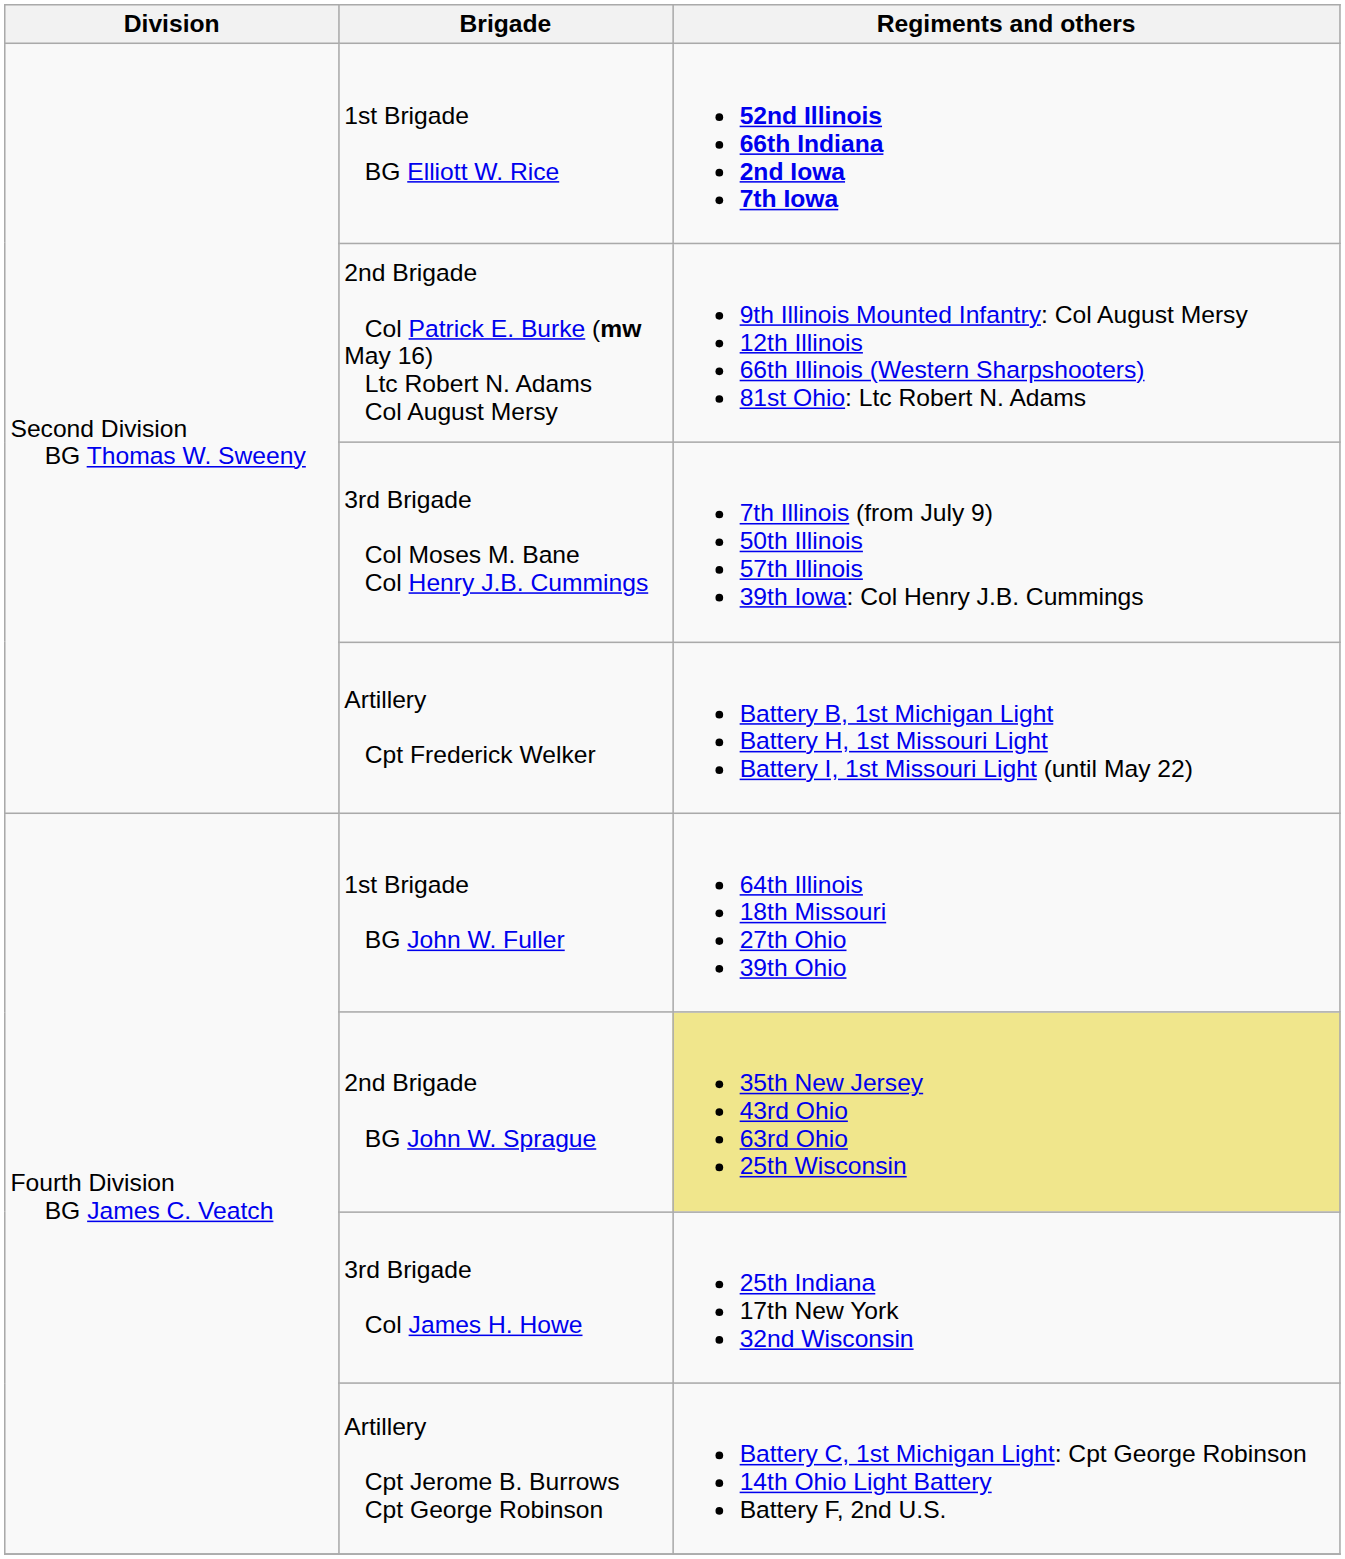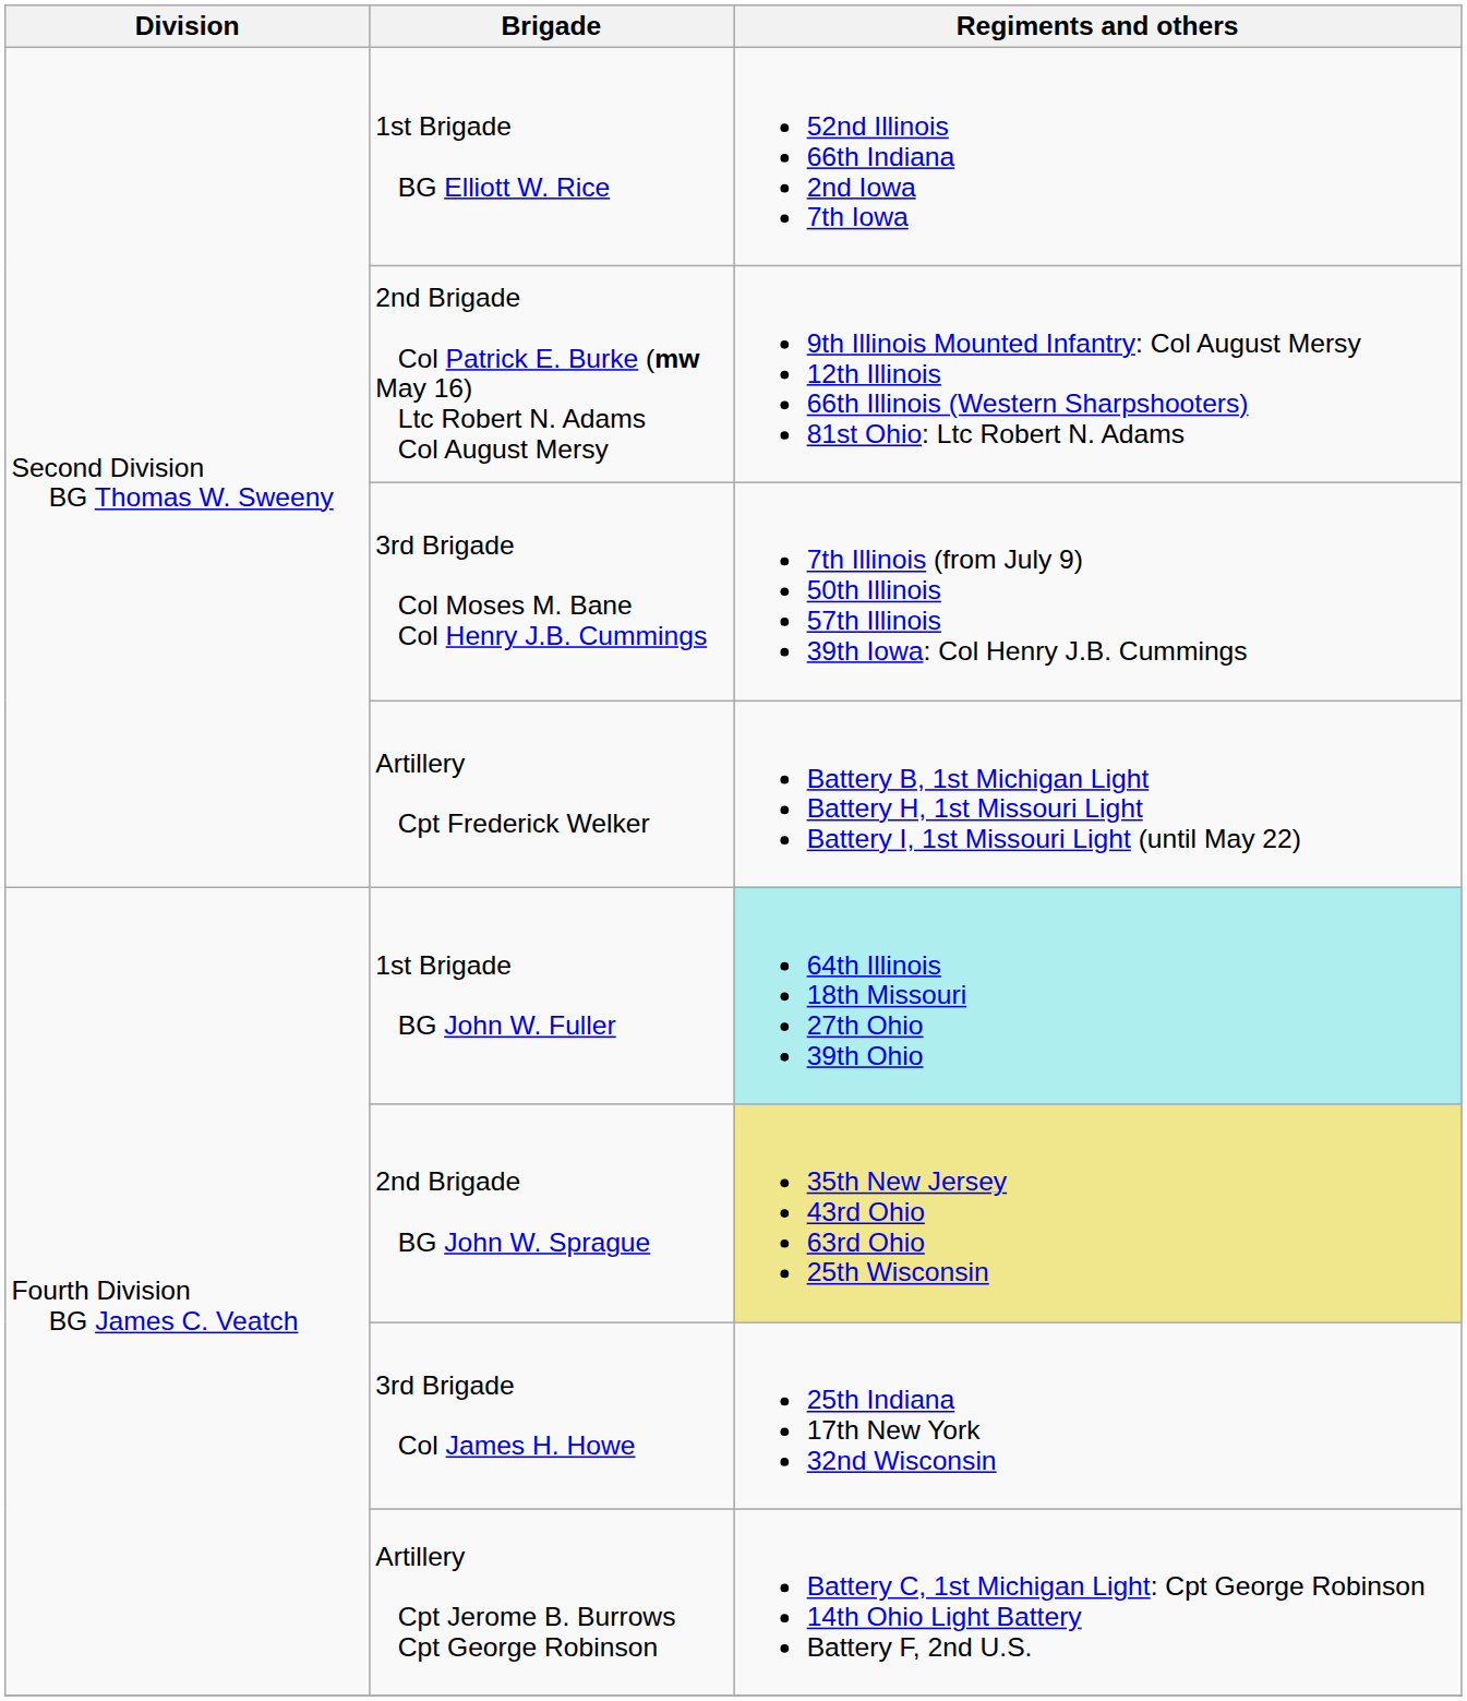1st Brigade BG Elliott W. Rice | Regiments and others: bold -> normal
1st Brigade BG John W. Fuller | Regiments and others: no background -> paleturquoise background
